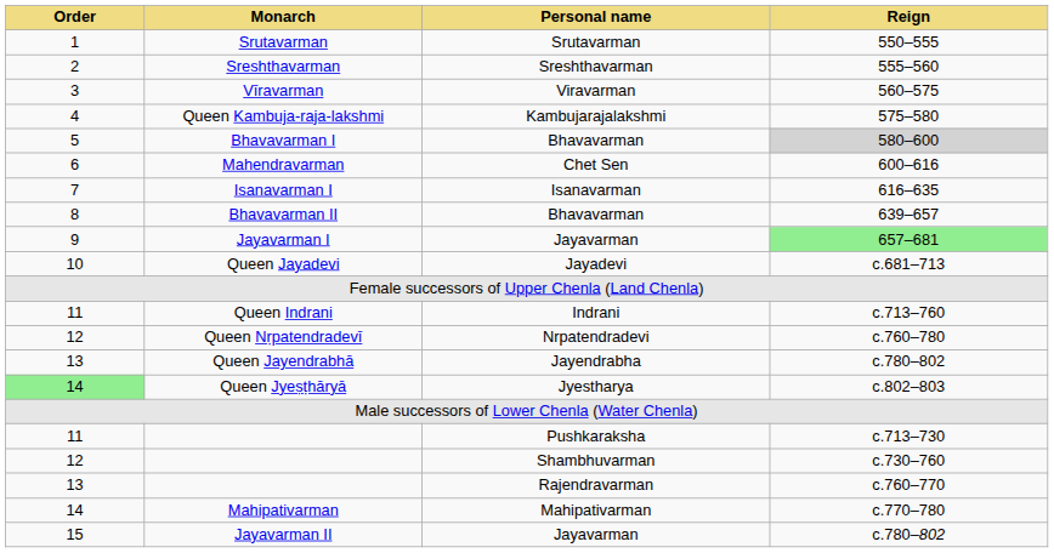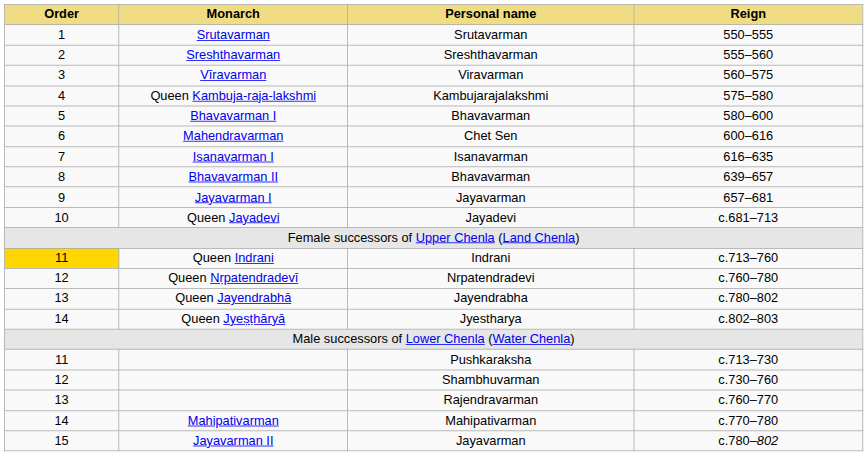Bhavavarman I | Reign: lightgrey background -> no background
Jayavarman I | Reign: lightgreen background -> no background
Queen Indrani | Order: no background -> gold background
Queen Jyeṣṭhāryā | Order: lightgreen background -> no background
